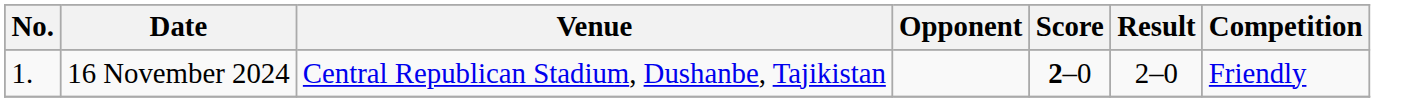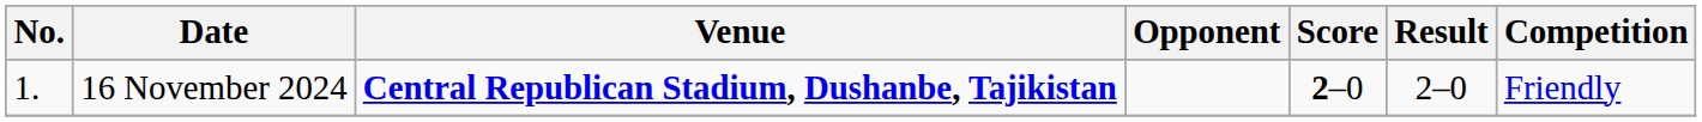16 November 2024 | Venue: normal -> bold
